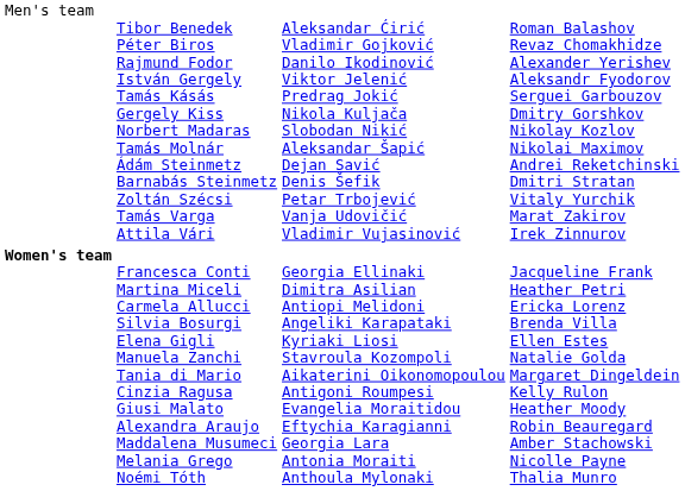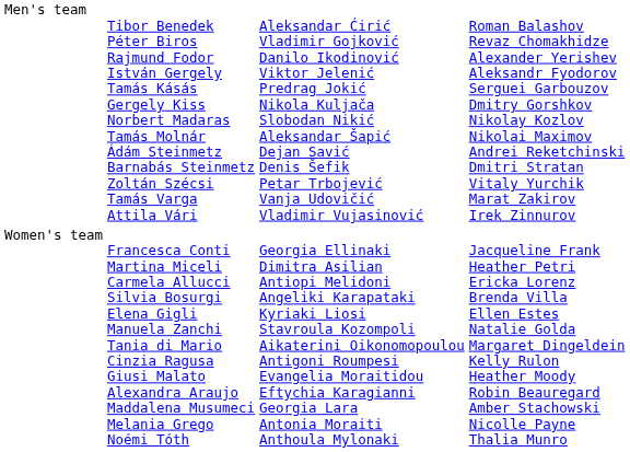Women's team | column 1: bold -> normal
